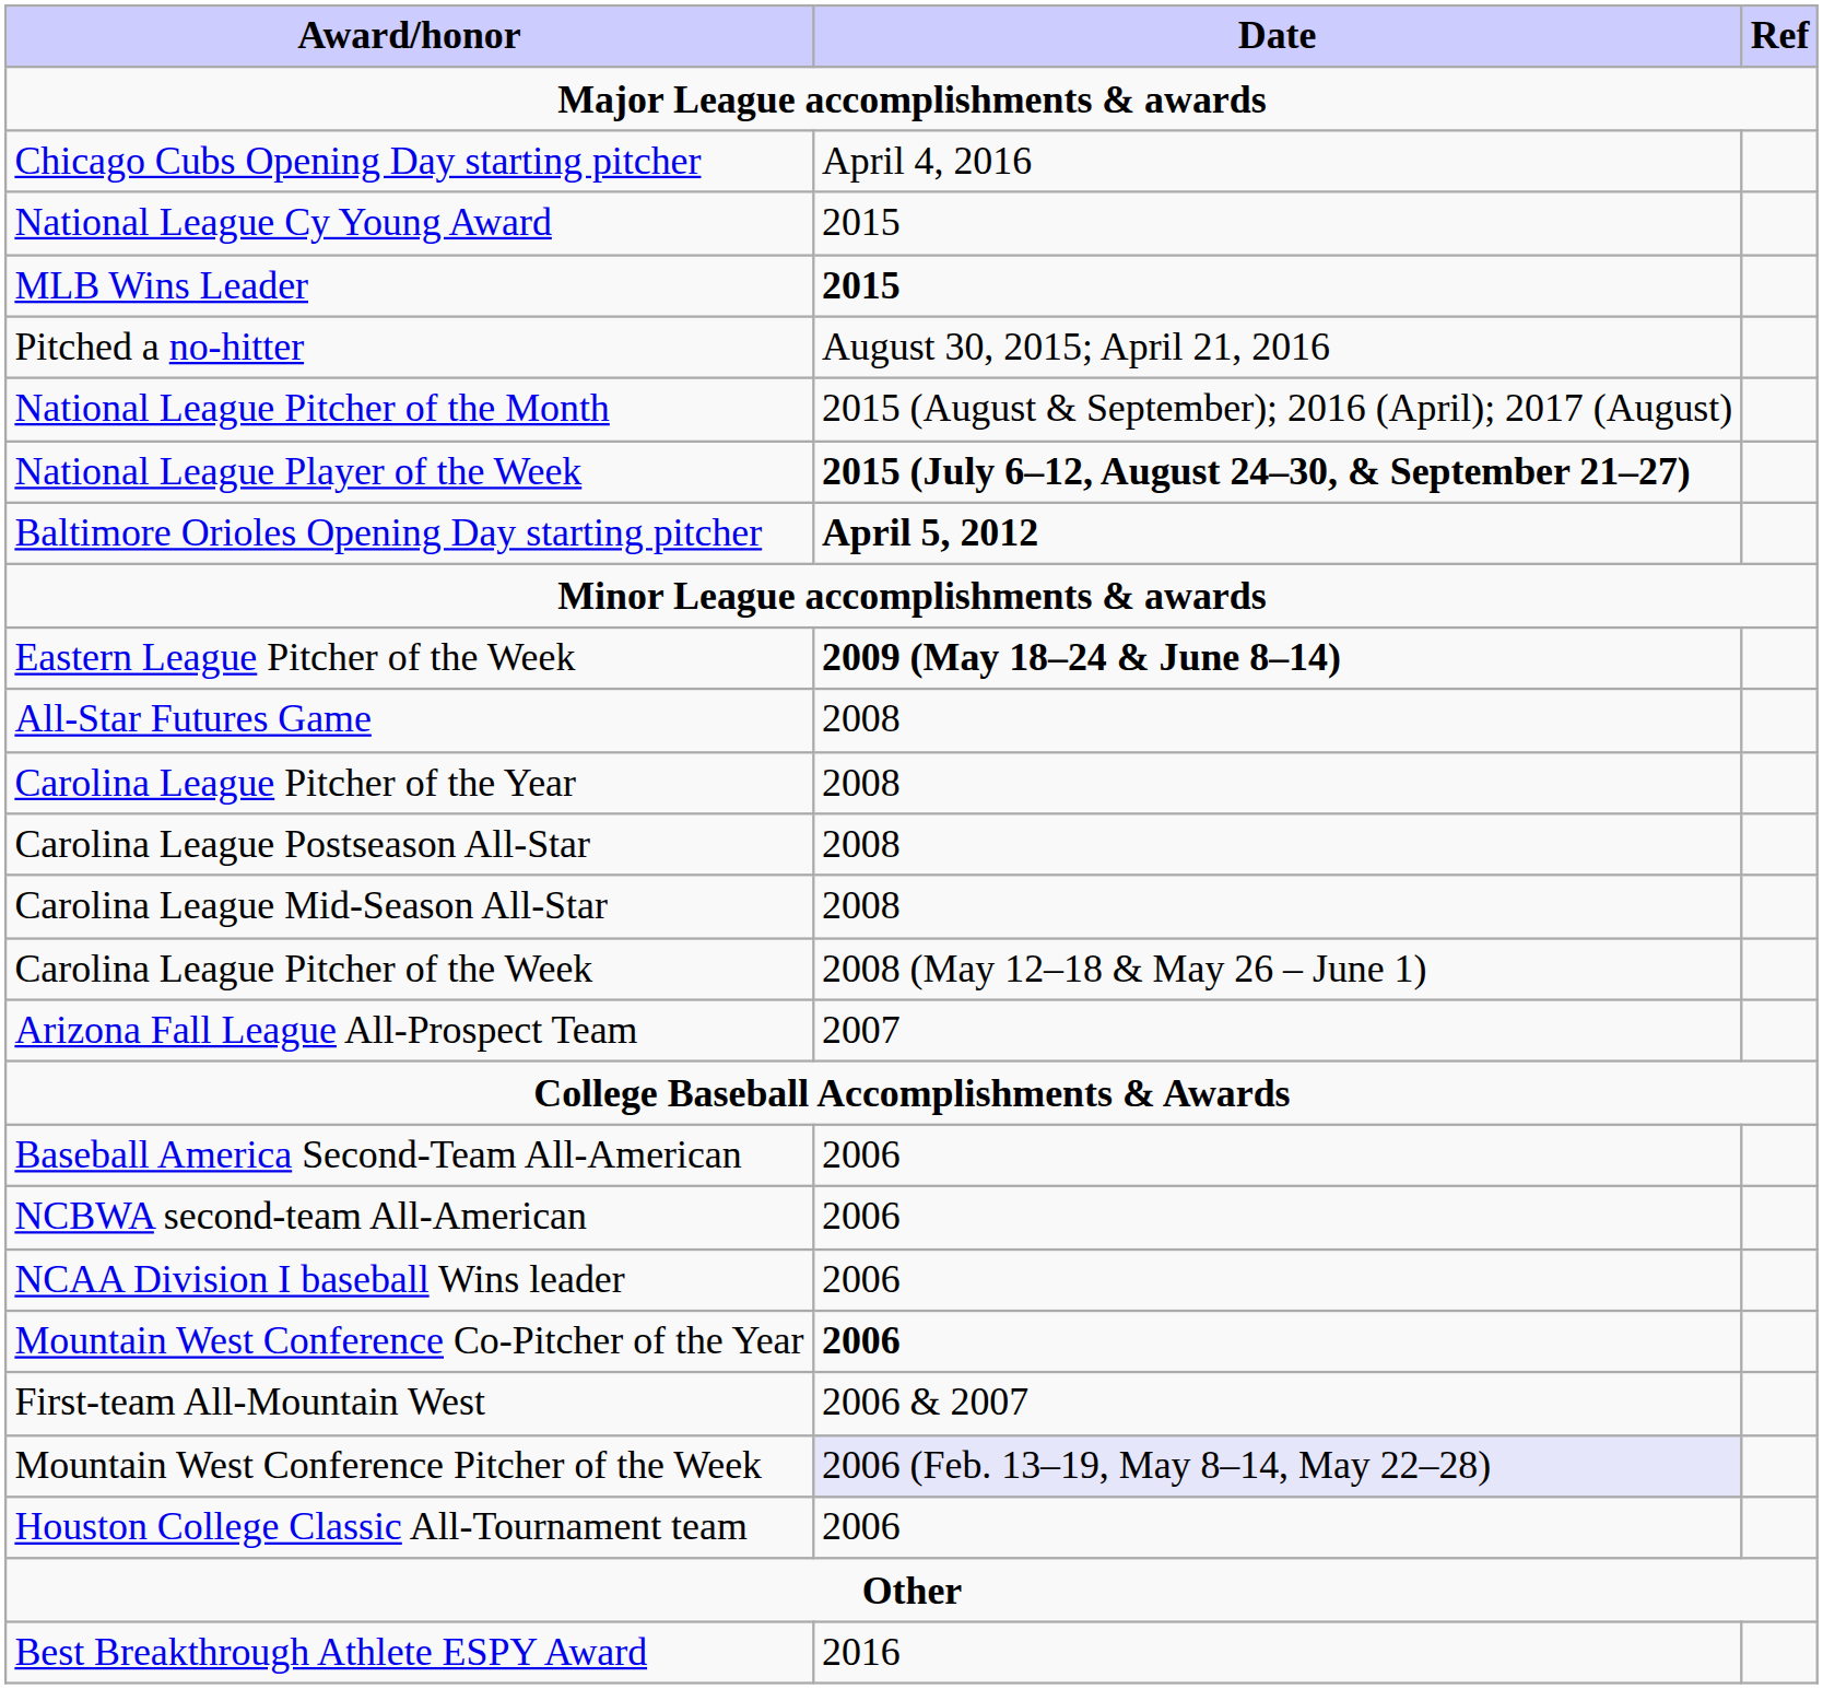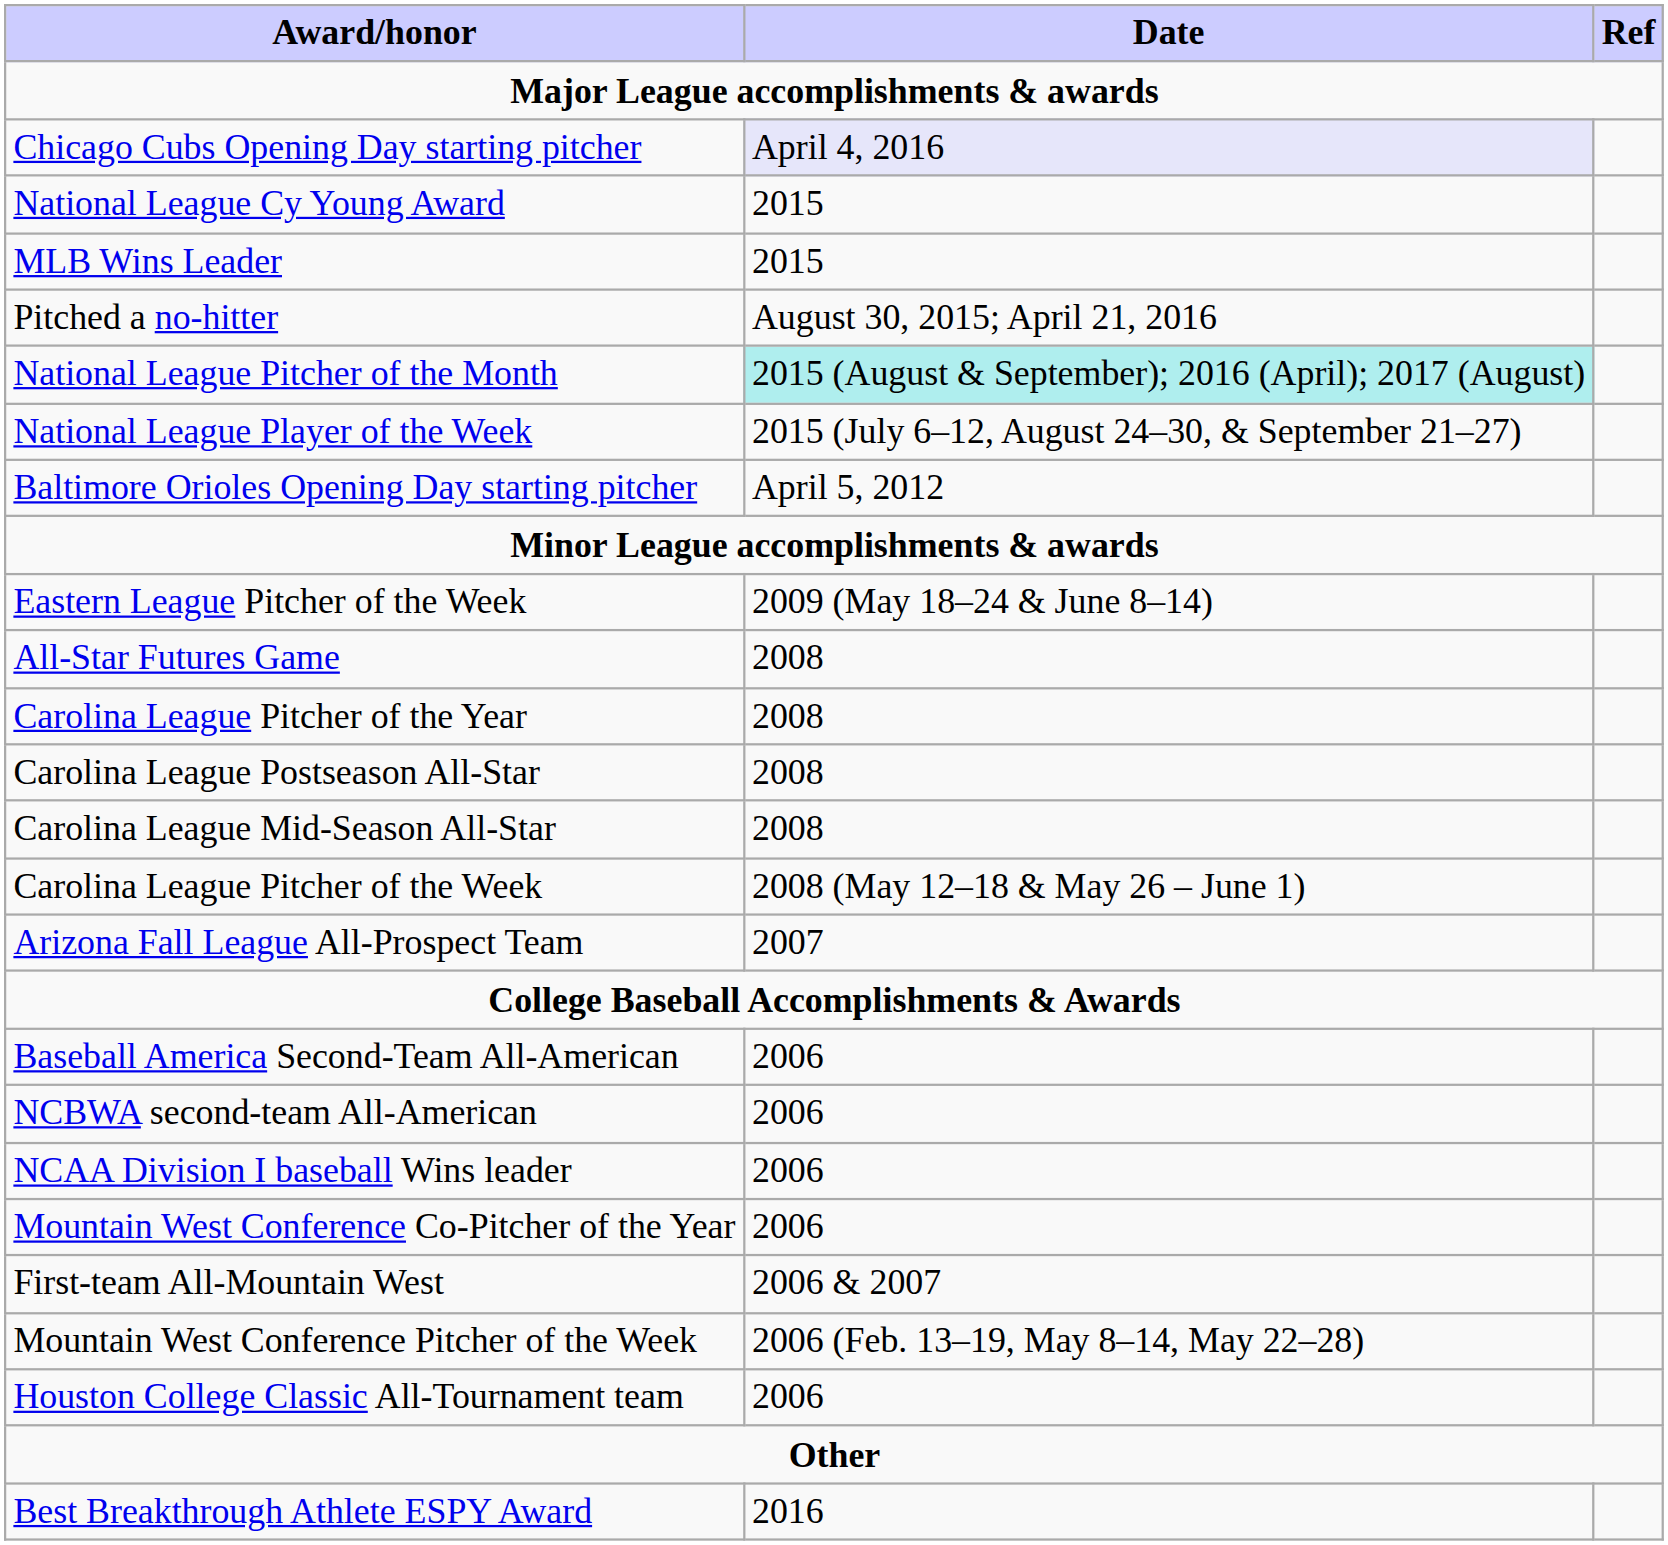Chicago Cubs Opening Day starting pitcher | Date: no background -> lavender background
MLB Wins Leader | Date: bold -> normal
National League Pitcher of the Month | Date: no background -> paleturquoise background
National League Player of the Week | Date: bold -> normal
Baltimore Orioles Opening Day starting pitcher | Date: bold -> normal
Eastern League Pitcher of the Week | Date: bold -> normal
Mountain West Conference Co-Pitcher of the Year | Date: bold -> normal
Mountain West Conference Pitcher of the Week | Date: lavender background -> no background
